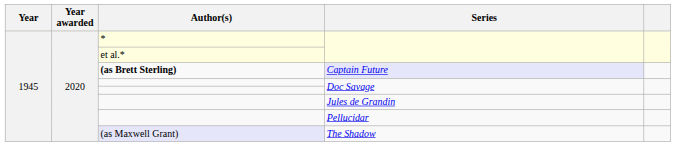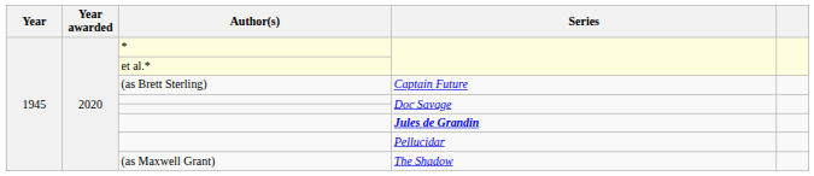Captain Future | Author(s): bold -> normal
Captain Future | Series: lavender background -> no background
Jules de Grandin | Series: normal -> bold
The Shadow | Author(s): lavender background -> no background
